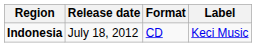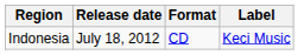Indonesia | Region: bold -> normal
